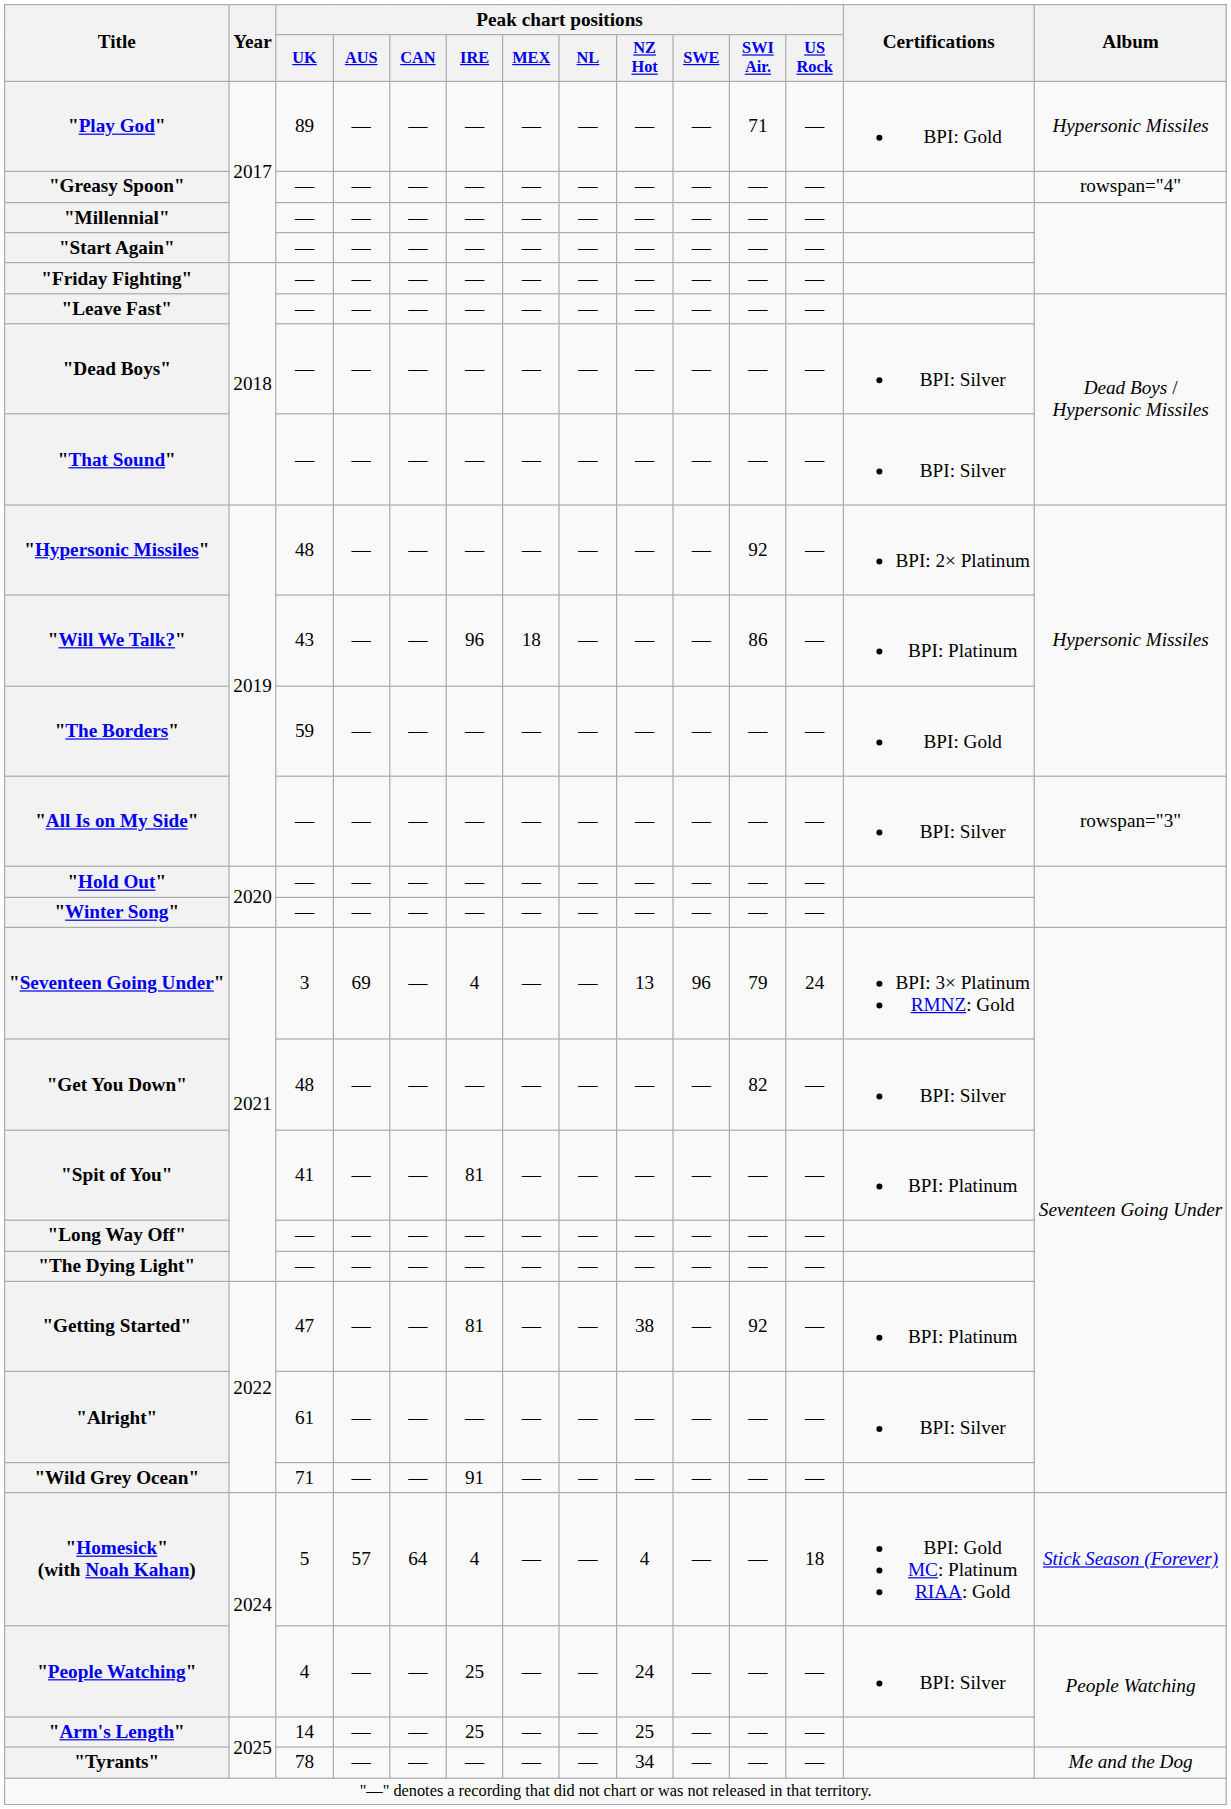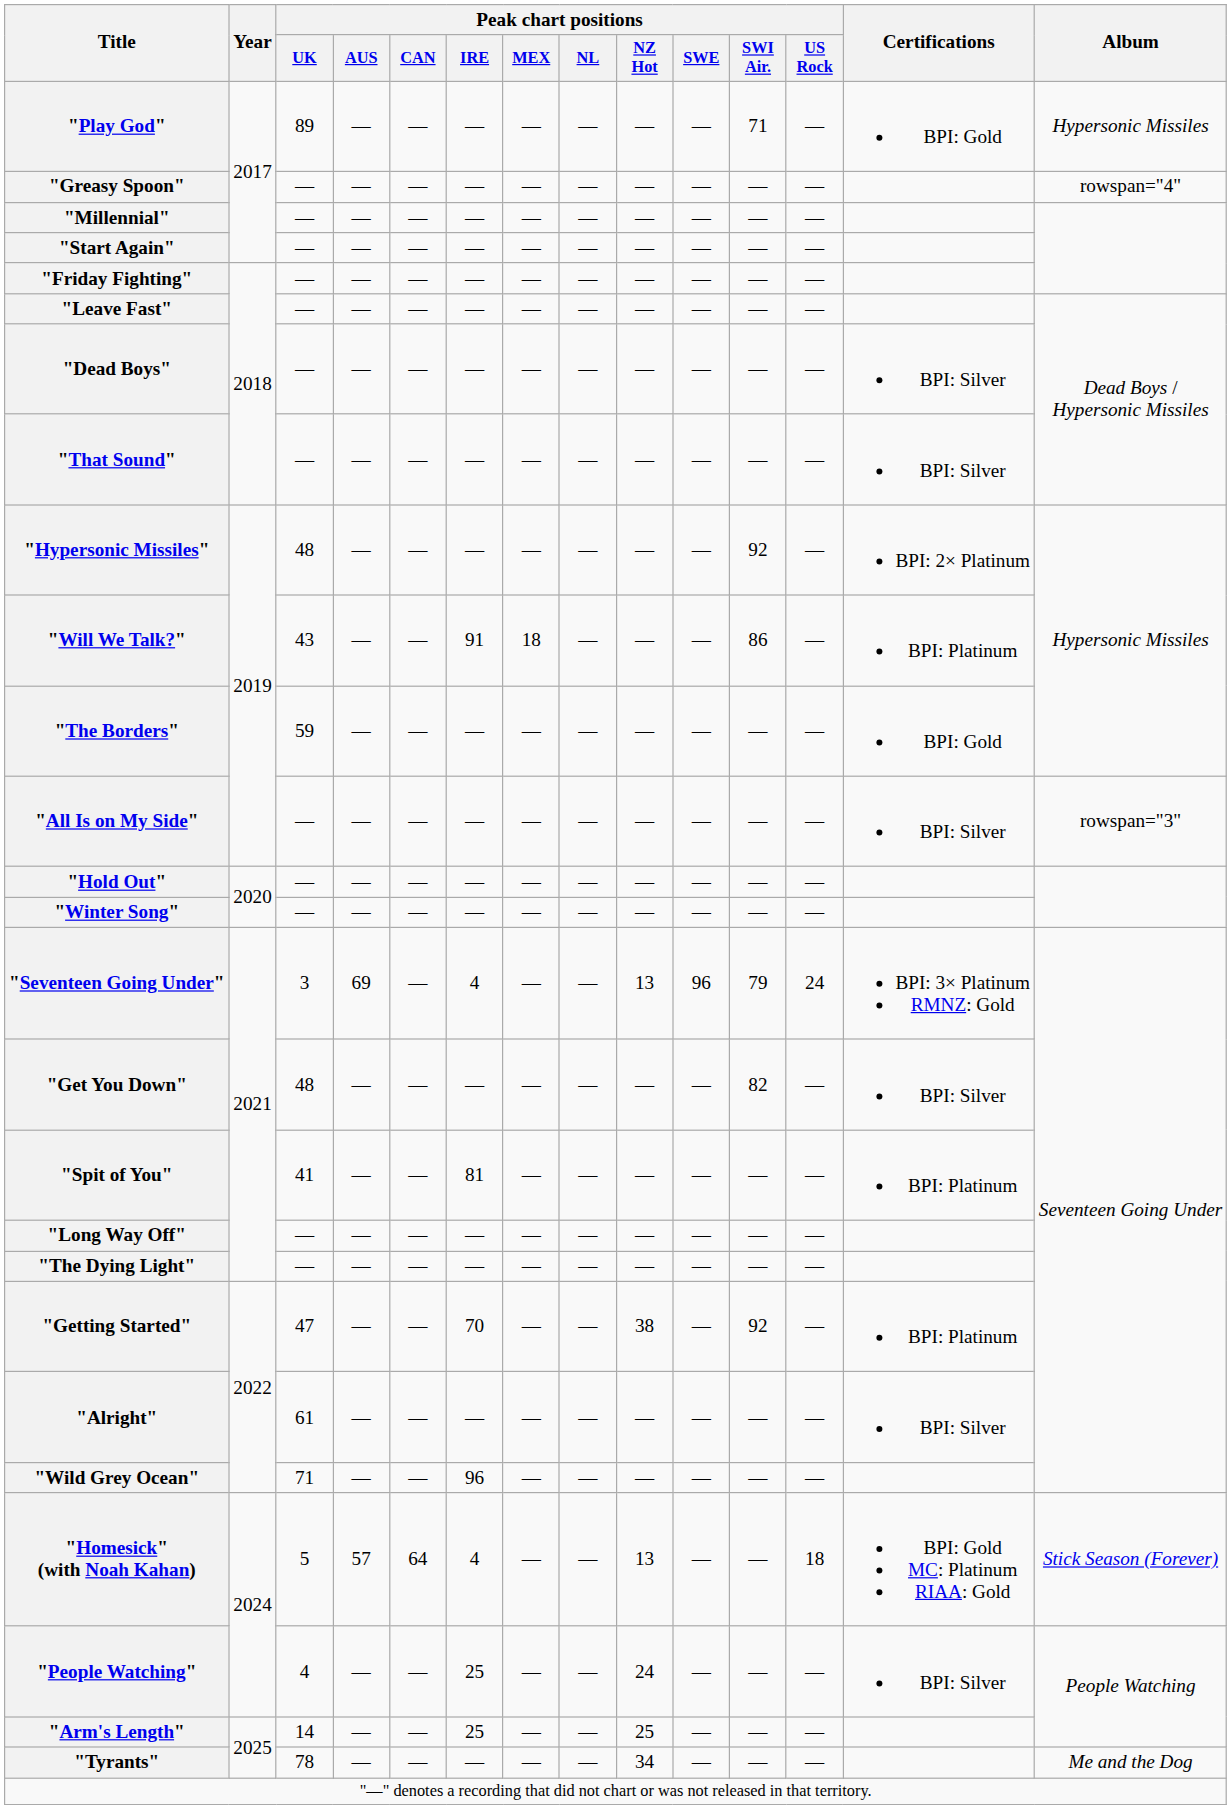"Will We Talk?" | Peak chart positions / IRE: 96 -> 91
"Getting Started" | Peak chart positions / IRE: 81 -> 70
"Wild Grey Ocean" | Peak chart positions / IRE: 91 -> 96
"Homesick" (with Noah Kahan) | Peak chart positions / NZ Hot: 4 -> 13
